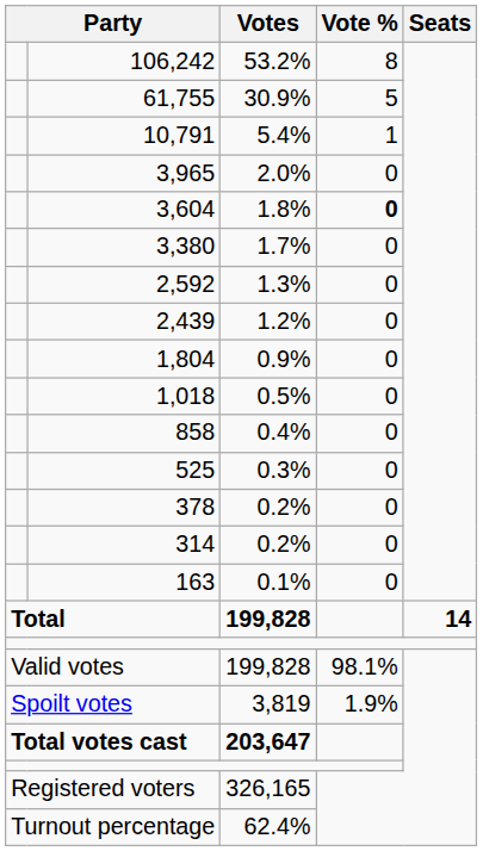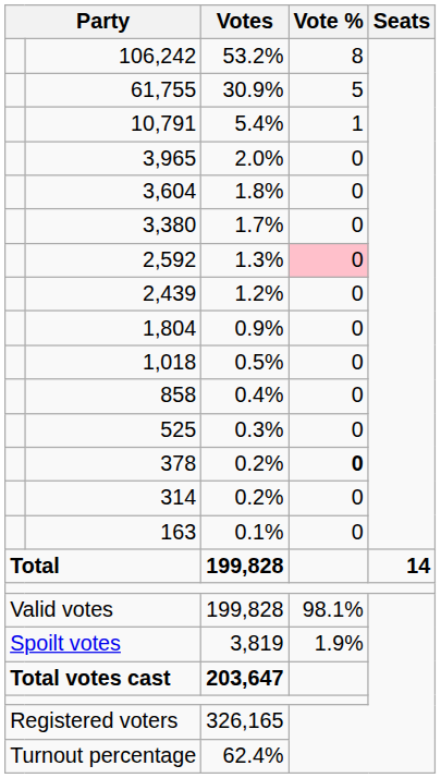3,604 | Vote %: bold -> normal
2,592 | Vote %: no background -> pink background
378 | Vote %: normal -> bold
